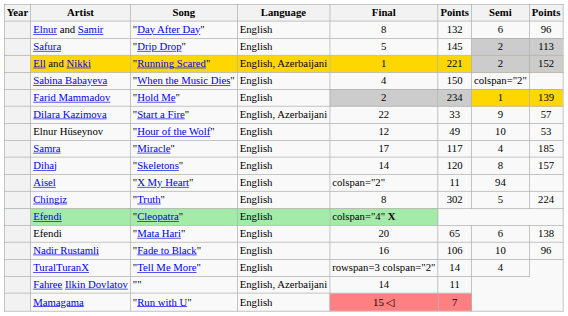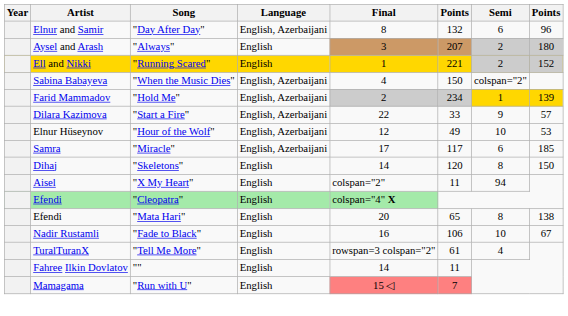"Day After Day" | Language: English -> English, Azerbaijani
+ row: Aysel and Arash | "Always" | English | 3 | 207 | 2 | 180
- row: Safura | "Drip Drop" | English | 5 | 145 | 2 | 113
"Running Scared" | Language: English, Azerbaijani -> English
"When the Music Dies" | Language: English -> English, Azerbaijani
"Hold Me" | Language: English -> English, Azerbaijani
"Hour of the Wolf" | Language: English -> English, Azerbaijani
"Miracle" | Language: English -> English, Azerbaijani
"Miracle" | Semi: 4 -> 6
"Skeletons" | column 8: 157 -> 150
- row: Chingiz | "Truth" | English | 8 | 302 | 5 | 224
"Mata Hari" | Semi: 6 -> 8
"Fade to Black" | column 8: 96 -> 67
"Tell Me More" | column 6: 14 -> 61
"" | Language: English, Azerbaijani -> English
